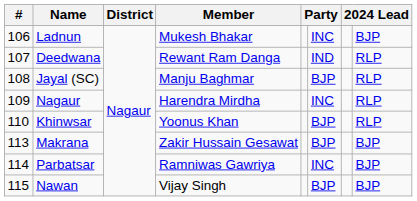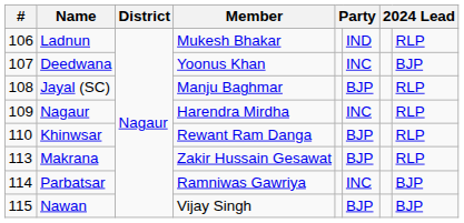Ladnun | column 6: INC -> IND
Ladnun | column 8: BJP -> RLP
Deedwana | Member: Rewant Ram Danga -> Yoonus Khan
Deedwana | column 6: IND -> INC
Deedwana | column 8: RLP -> BJP
Khinwsar | Member: Yoonus Khan -> Rewant Ram Danga
Makrana | column 8: BJP -> RLP
